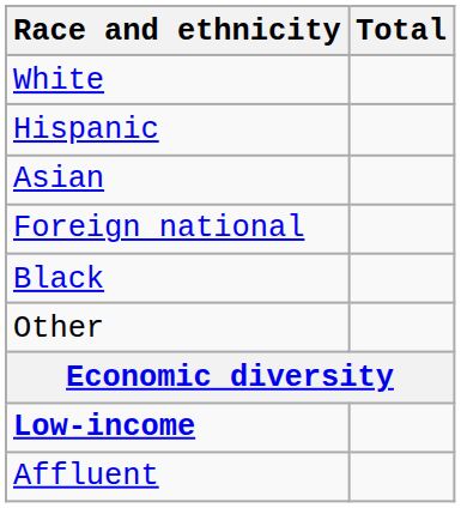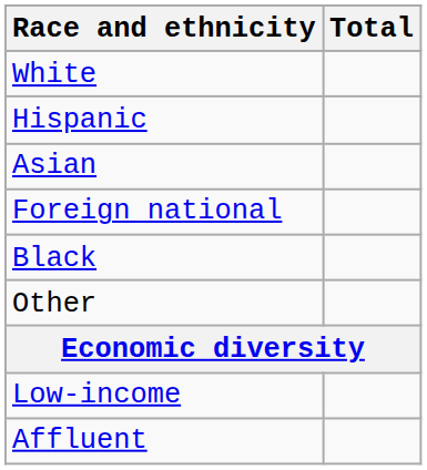Low-income | Race and ethnicity: bold -> normal
